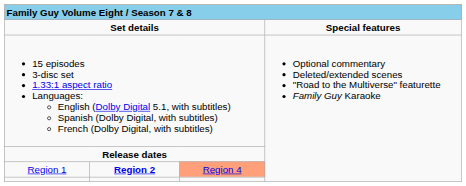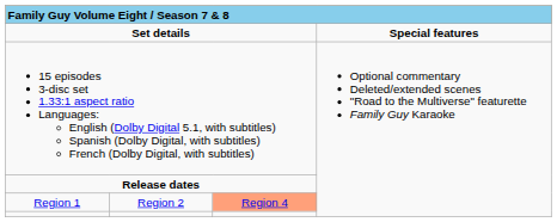Region 1 | column 2: bold -> normal
